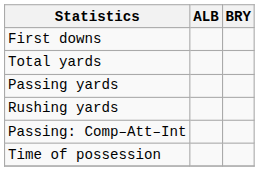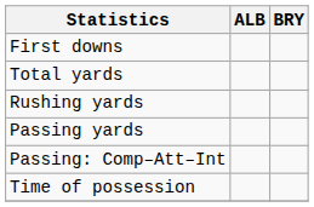rows swapped: Rushing yards <-> Passing yards
